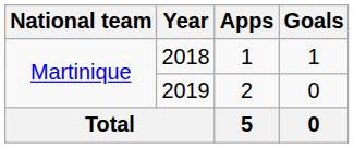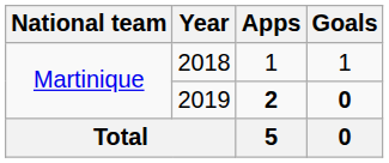2019 | Apps: normal -> bold
2019 | Goals: normal -> bold
